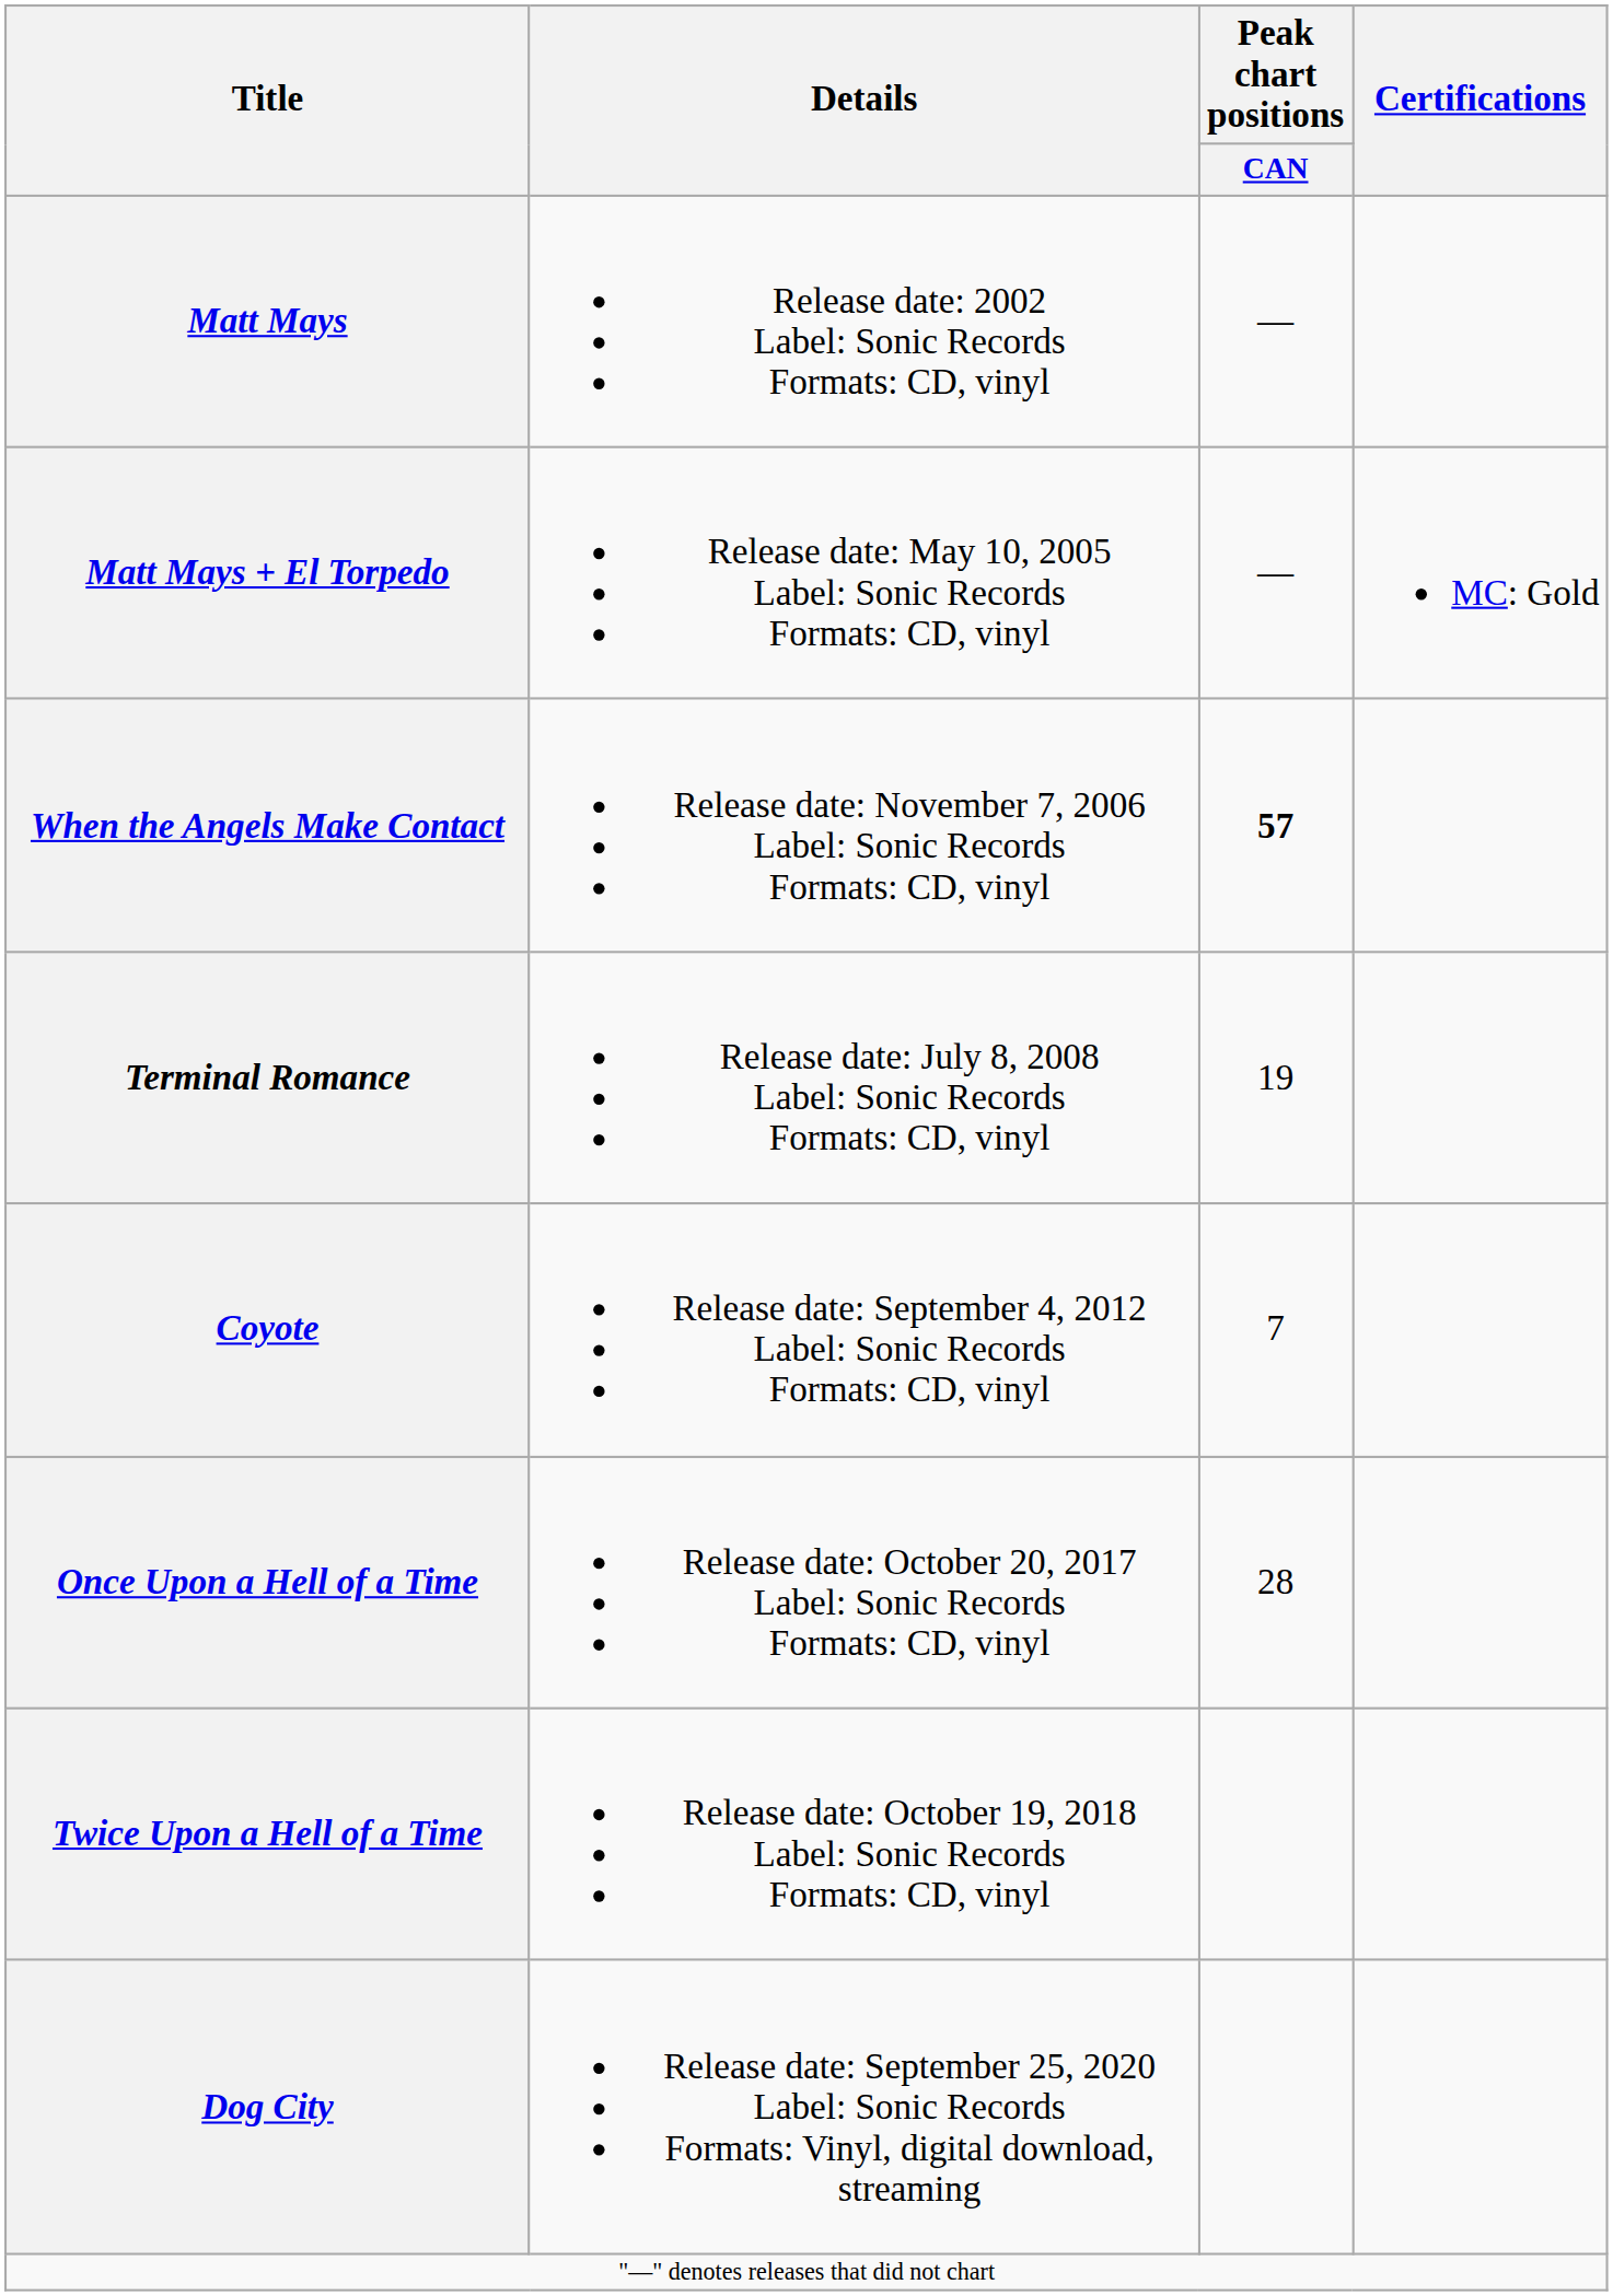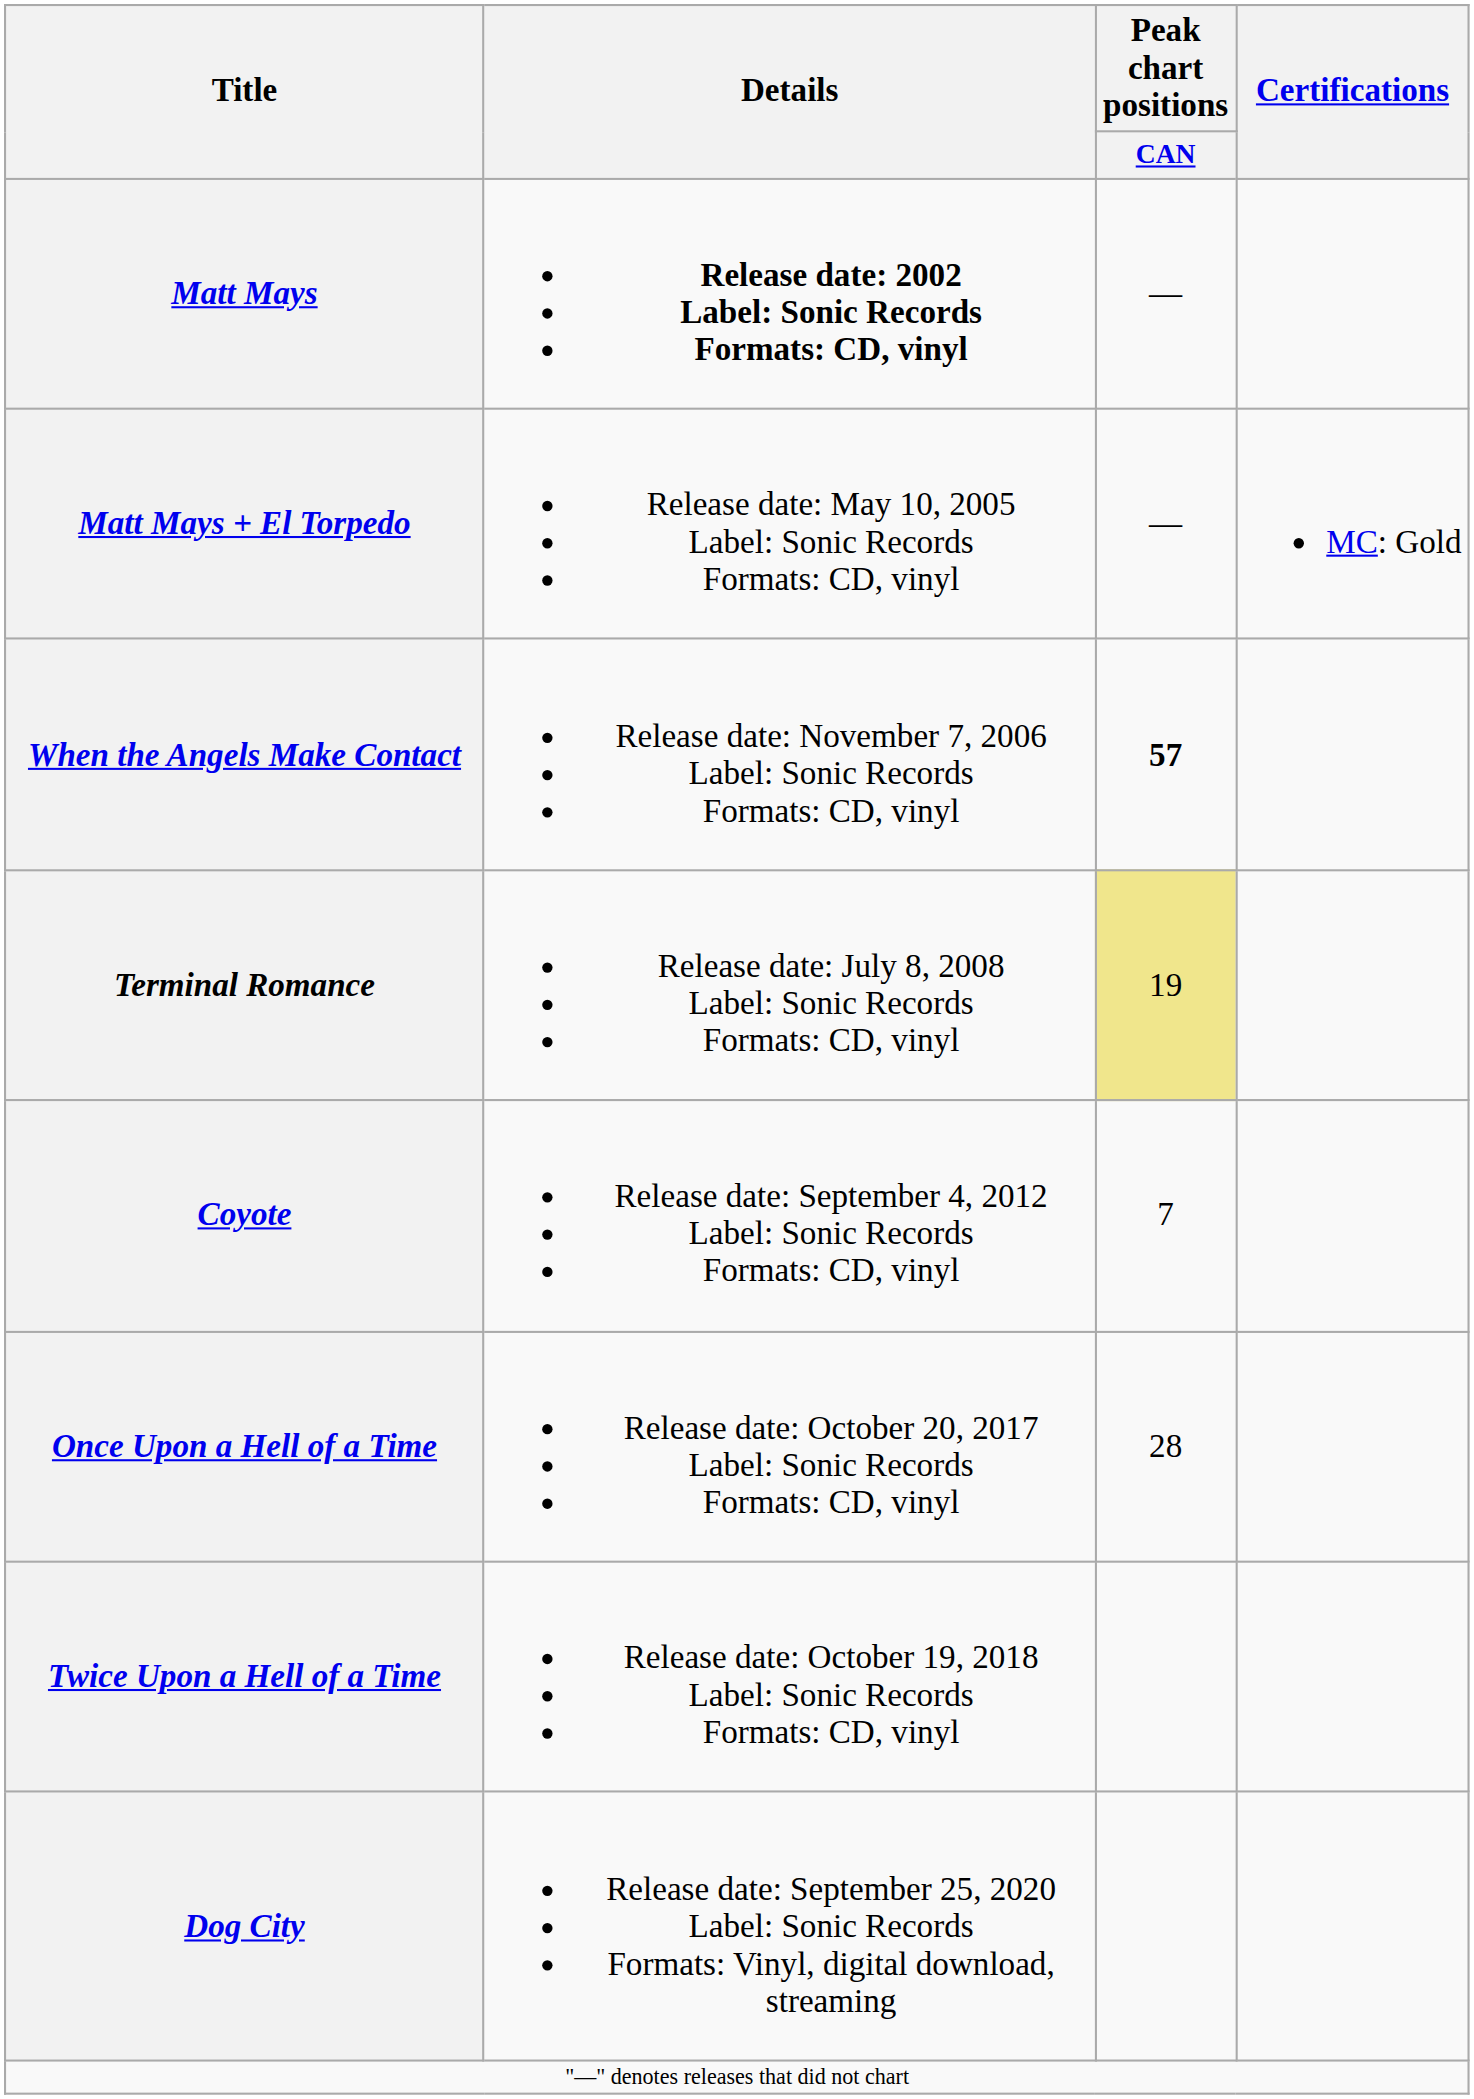Matt Mays | Details: normal -> bold
Terminal Romance | Peak chart positions / CAN: no background -> khaki background
